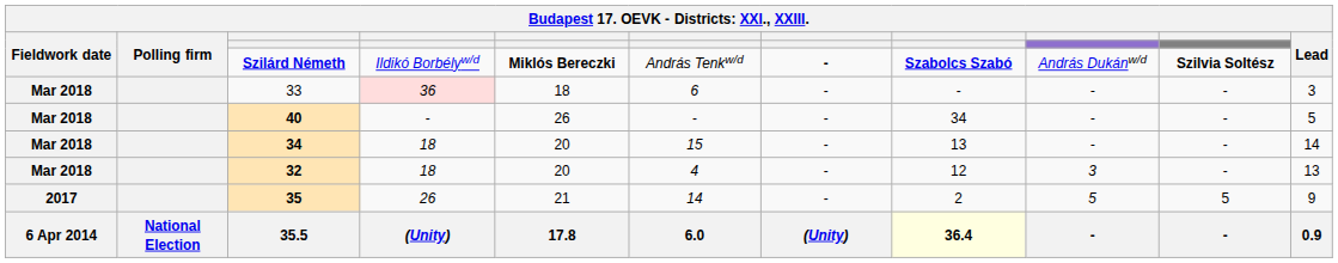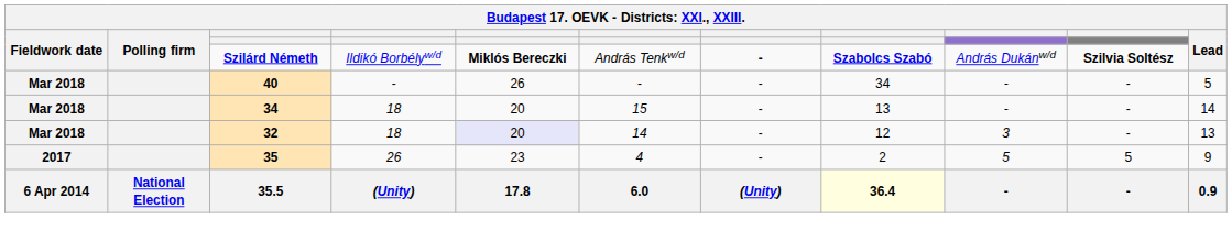- row: Mar 2018 | 33 | 36 | 18 | 6 | - | - | - | - | 3
32 | column 5: no background -> lavender background
32 | column 6: 4 -> 14
35 | column 5: 21 -> 23
35 | column 6: 14 -> 4
